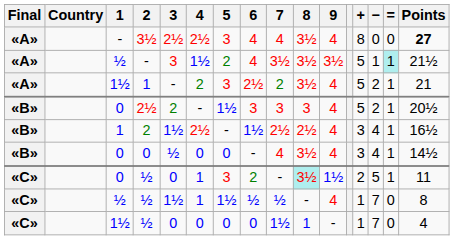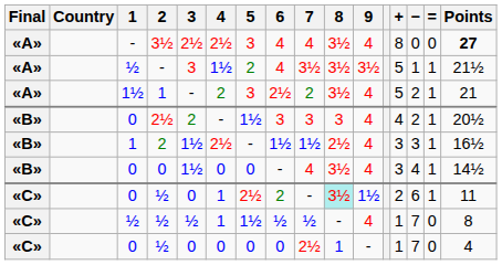row 3 | =: paleturquoise background -> no background
row 5 | +: 5 -> 4
row 6 | 7: 2½ -> 1½
row 6 | −: 4 -> 3
row 7 | 3: ½ -> 1½
row 8 | 5: 3 -> 2½
row 8 | −: 5 -> 6
row 9 | 3: 1½ -> ½
row 10 | 1: 1½ -> 0
row 10 | 7: 1½ -> 2½
